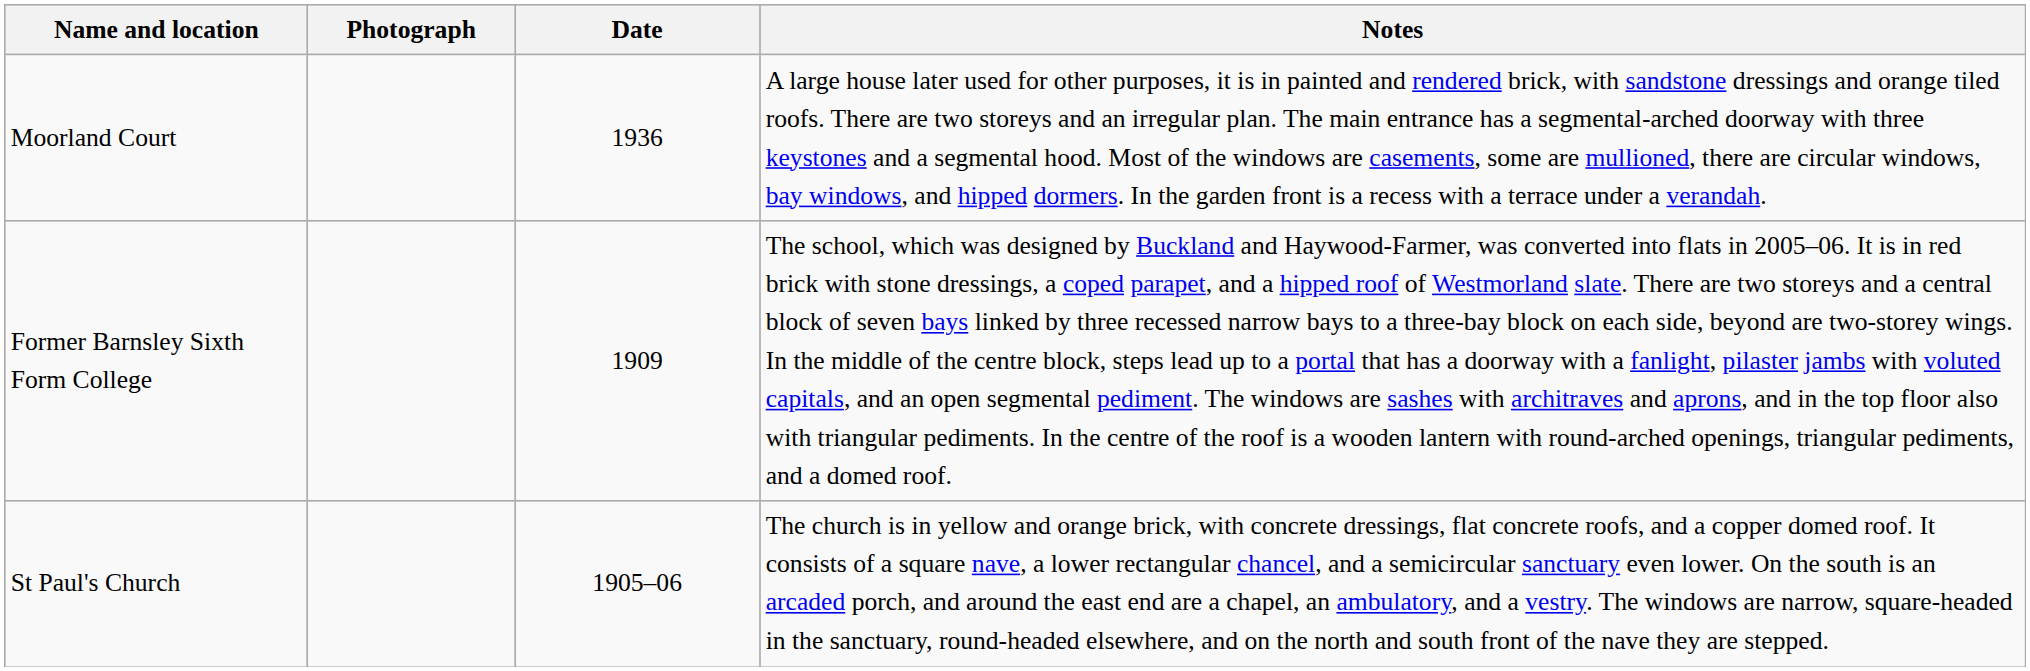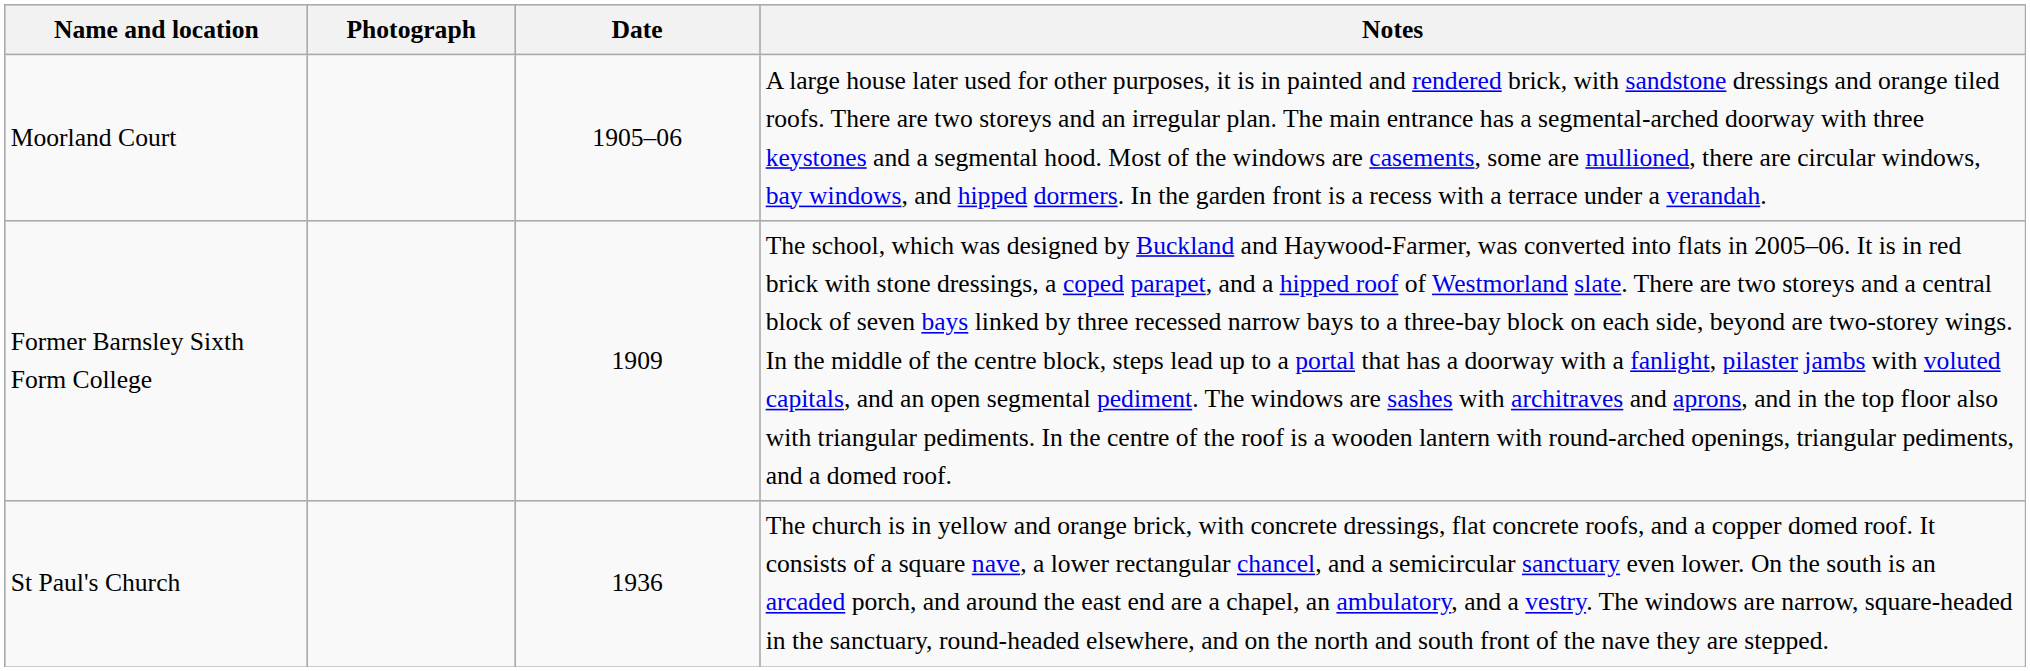Moorland Court | Date: 1936 -> 1905–06
St Paul's Church | Date: 1905–06 -> 1936
